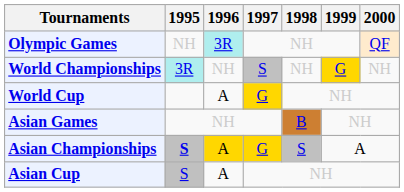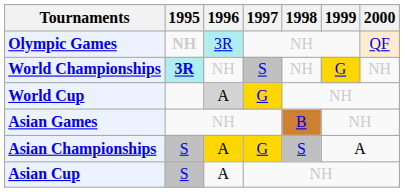Olympic Games | 1995: normal -> bold
World Championships | 1995: normal -> bold
World Cup | 1996: no background -> lightgrey background
Asian Championships | 1995: bold -> normal
